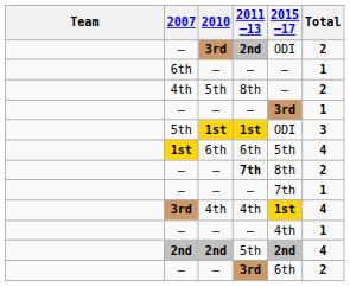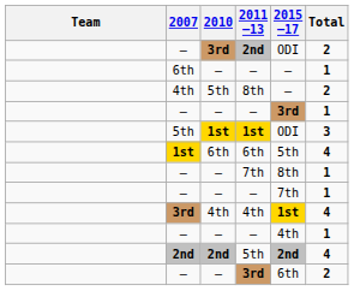row 8 | 2011 –13: bold -> normal
row 8 | Total: 2 -> 1
